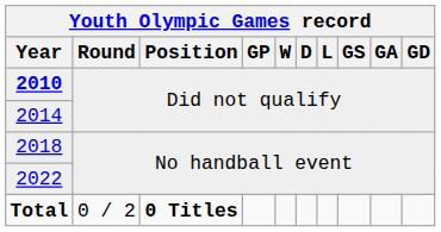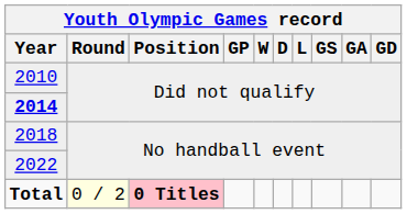2010 | Youth Olympic Games record / Year: bold -> normal
2014 | Youth Olympic Games record / Year: normal -> bold
Total | Youth Olympic Games record / Round: no background -> lightyellow background
Total | Youth Olympic Games record / Position: no background -> pink background
